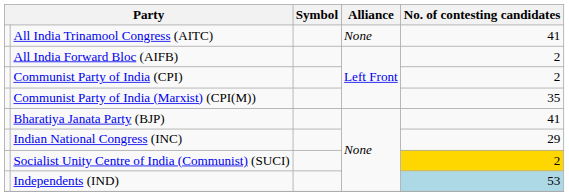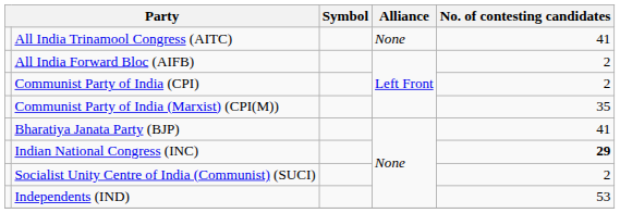Indian National Congress (INC) | No. of contesting candidates: normal -> bold
Socialist Unity Centre of India (Communist) (SUCI) | No. of contesting candidates: gold background -> no background
Independents (IND) | No. of contesting candidates: lightblue background -> no background
